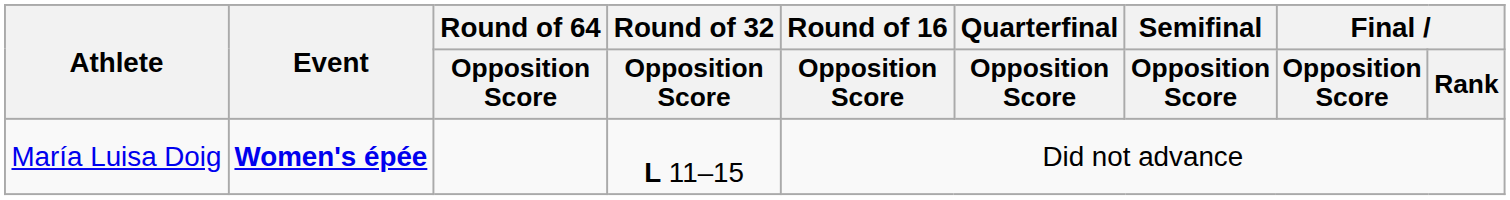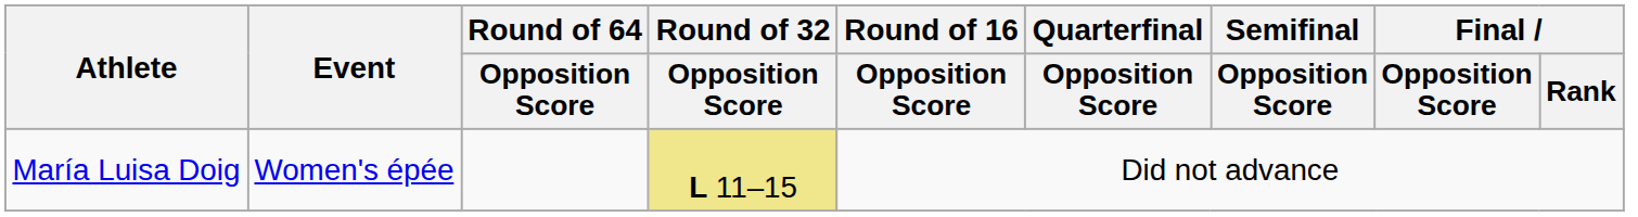María Luisa Doig | Event: bold -> normal
María Luisa Doig | Round of 32 / Opposition Score: no background -> khaki background
